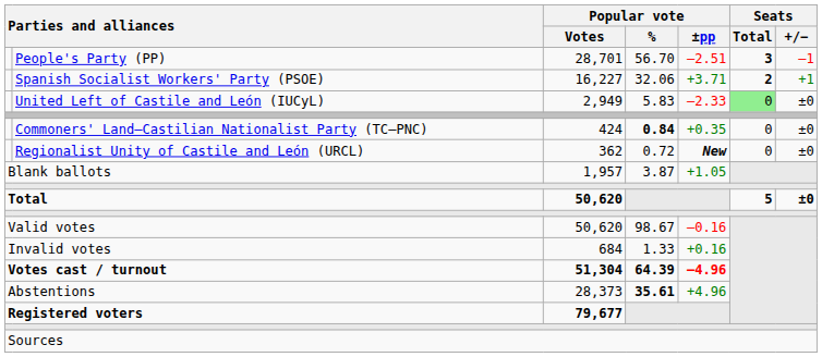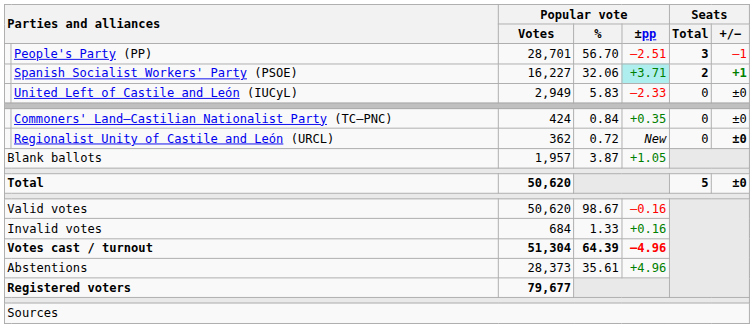Spanish Socialist Workers' Party (PSOE) | Popular vote / ±pp: no background -> paleturquoise background
Spanish Socialist Workers' Party (PSOE) | Seats / +/−: normal -> bold
United Left of Castile and León (IUCyL) | Seats / Total: lightgreen background -> no background
Commoners' Land–Castilian Nationalist Party (TC–PNC) | Popular vote / %: bold -> normal
Regionalist Unity of Castile and León (URCL) | Popular vote / ±pp: bold -> normal
Regionalist Unity of Castile and León (URCL) | Seats / +/−: normal -> bold
Abstentions | Popular vote / %: bold -> normal
